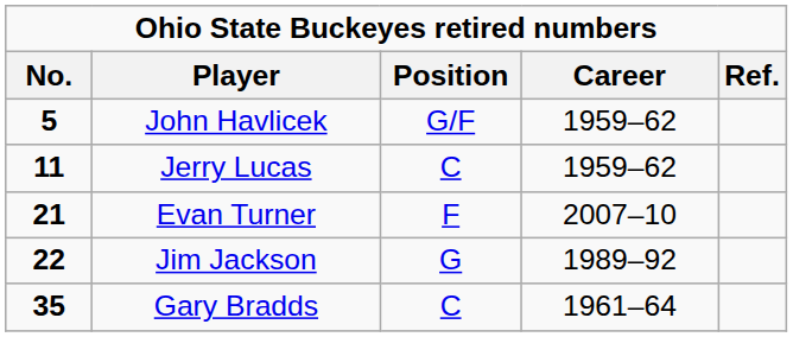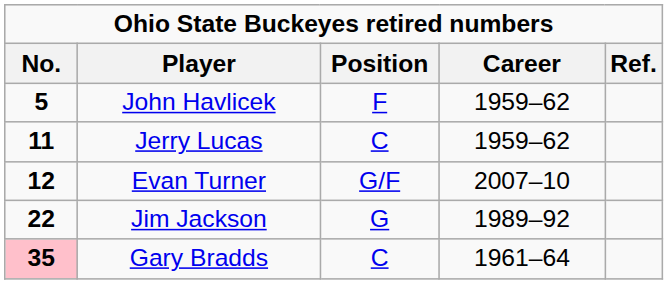John Havlicek | Position: G/F -> F
Evan Turner | No.: 21 -> 12
Evan Turner | Position: F -> G/F
Gary Bradds | No.: no background -> pink background
